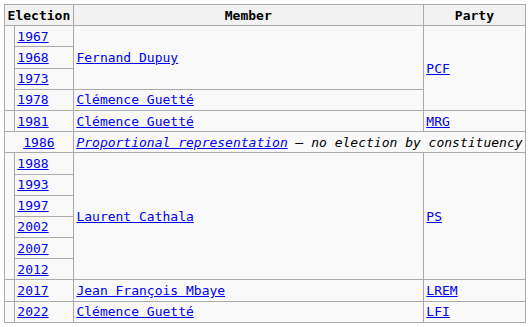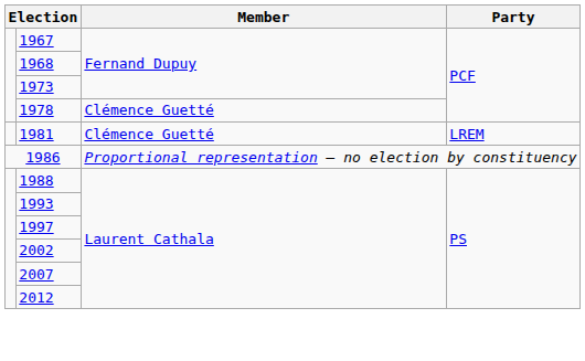1981 | Party: MRG -> LREM
- row: 2017 | Jean François Mbaye | LREM
- row: 2022 | Clémence Guetté | LFI
